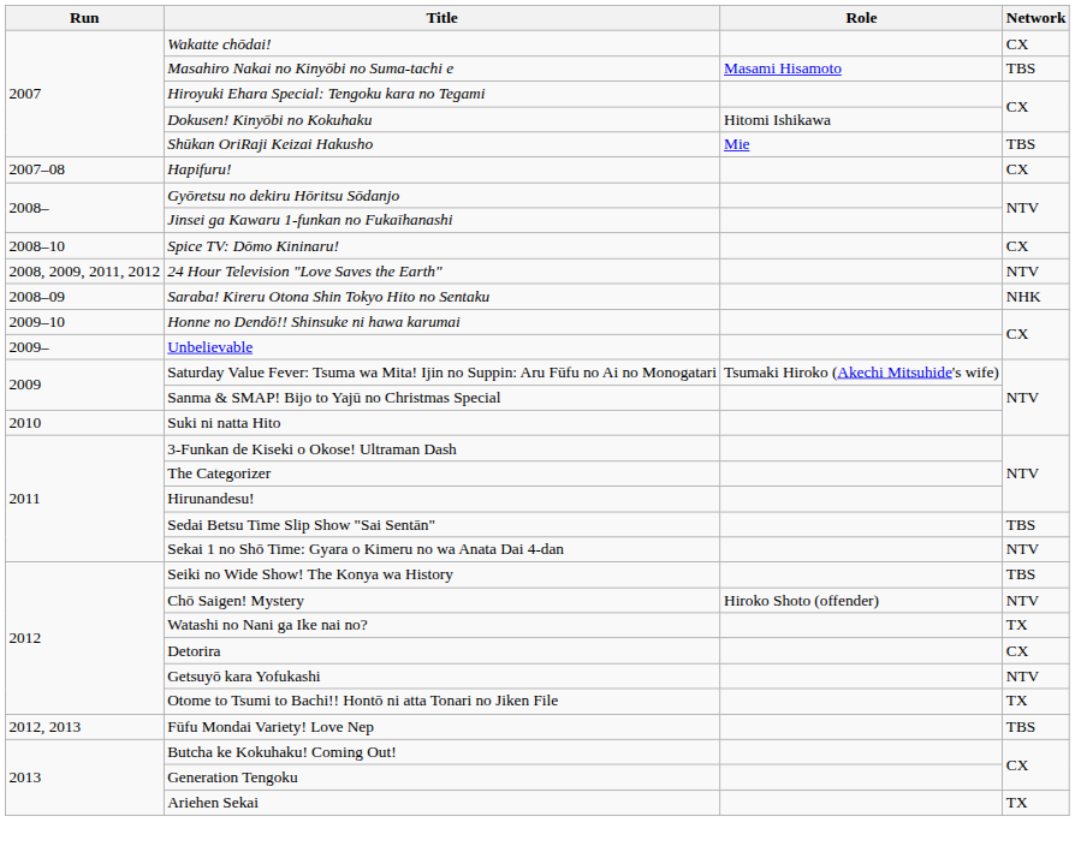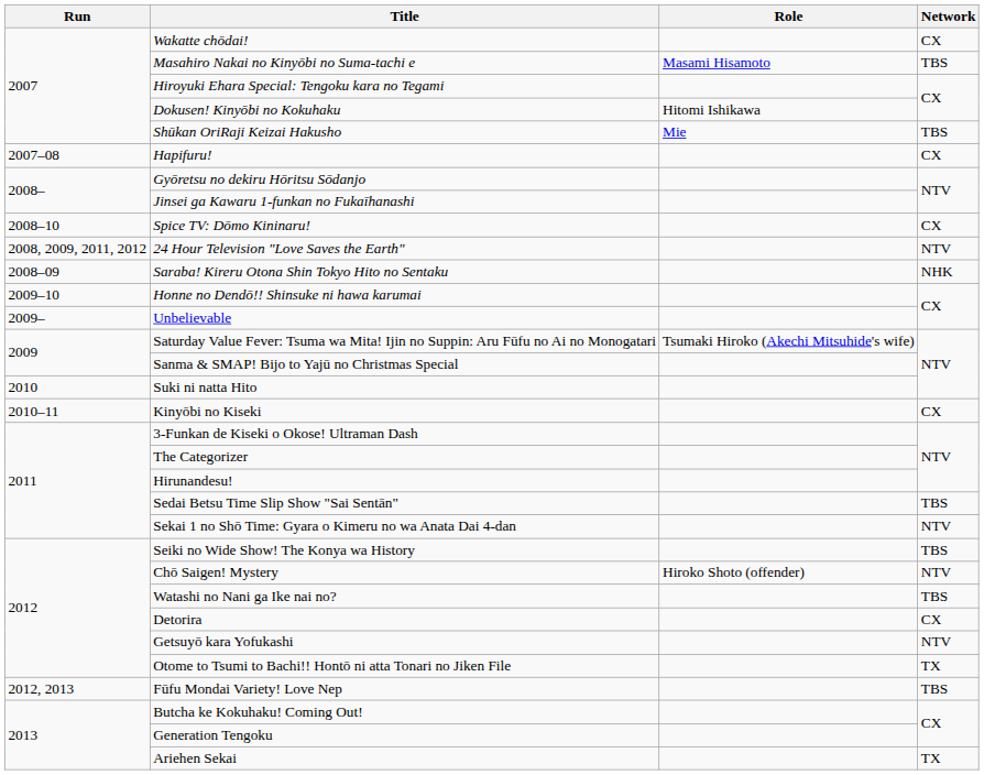+ row: 2010–11 | Kinyōbi no Kiseki | CX
Watashi no Nani ga Ike nai no? | Network: TX -> TBS
